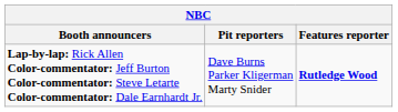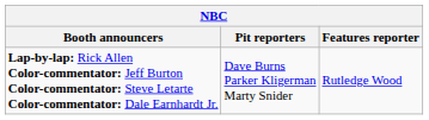row 3 | Features reporter: bold -> normal
